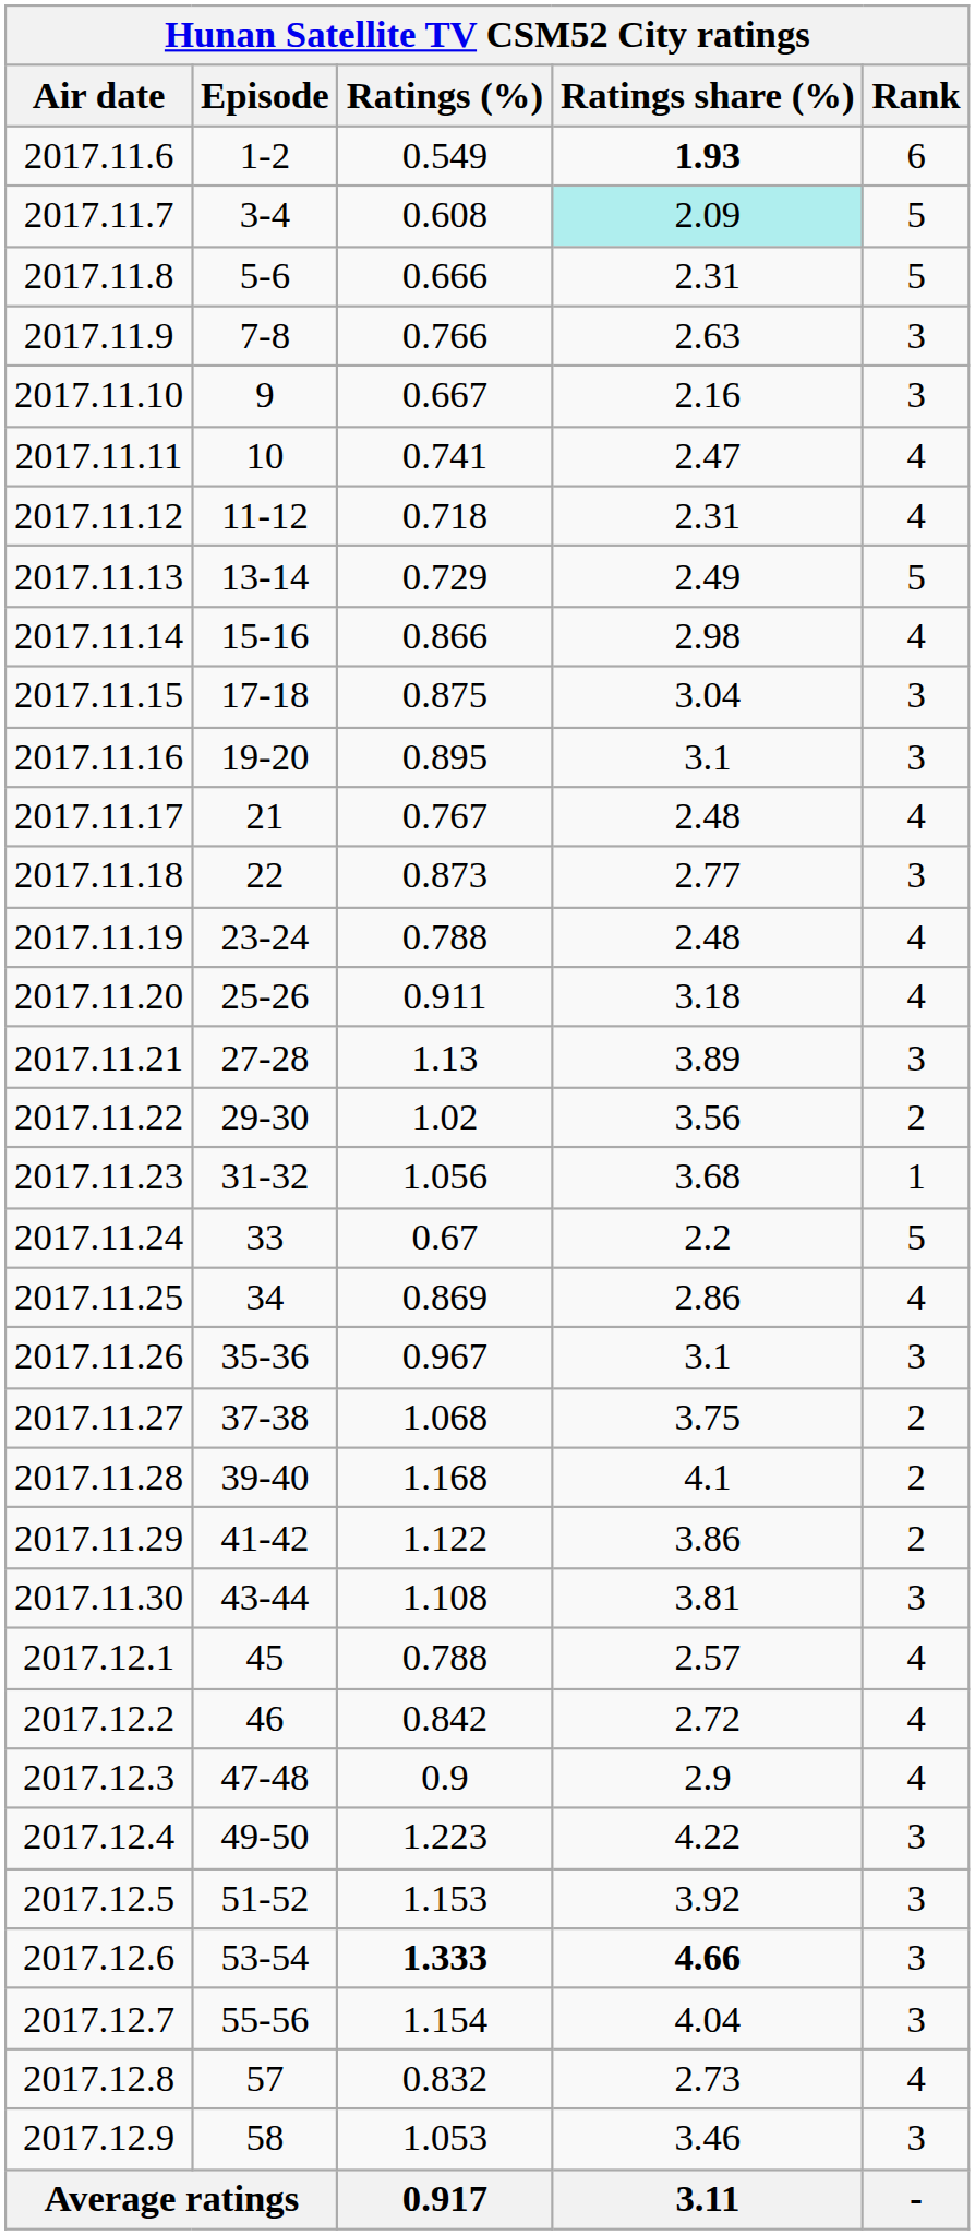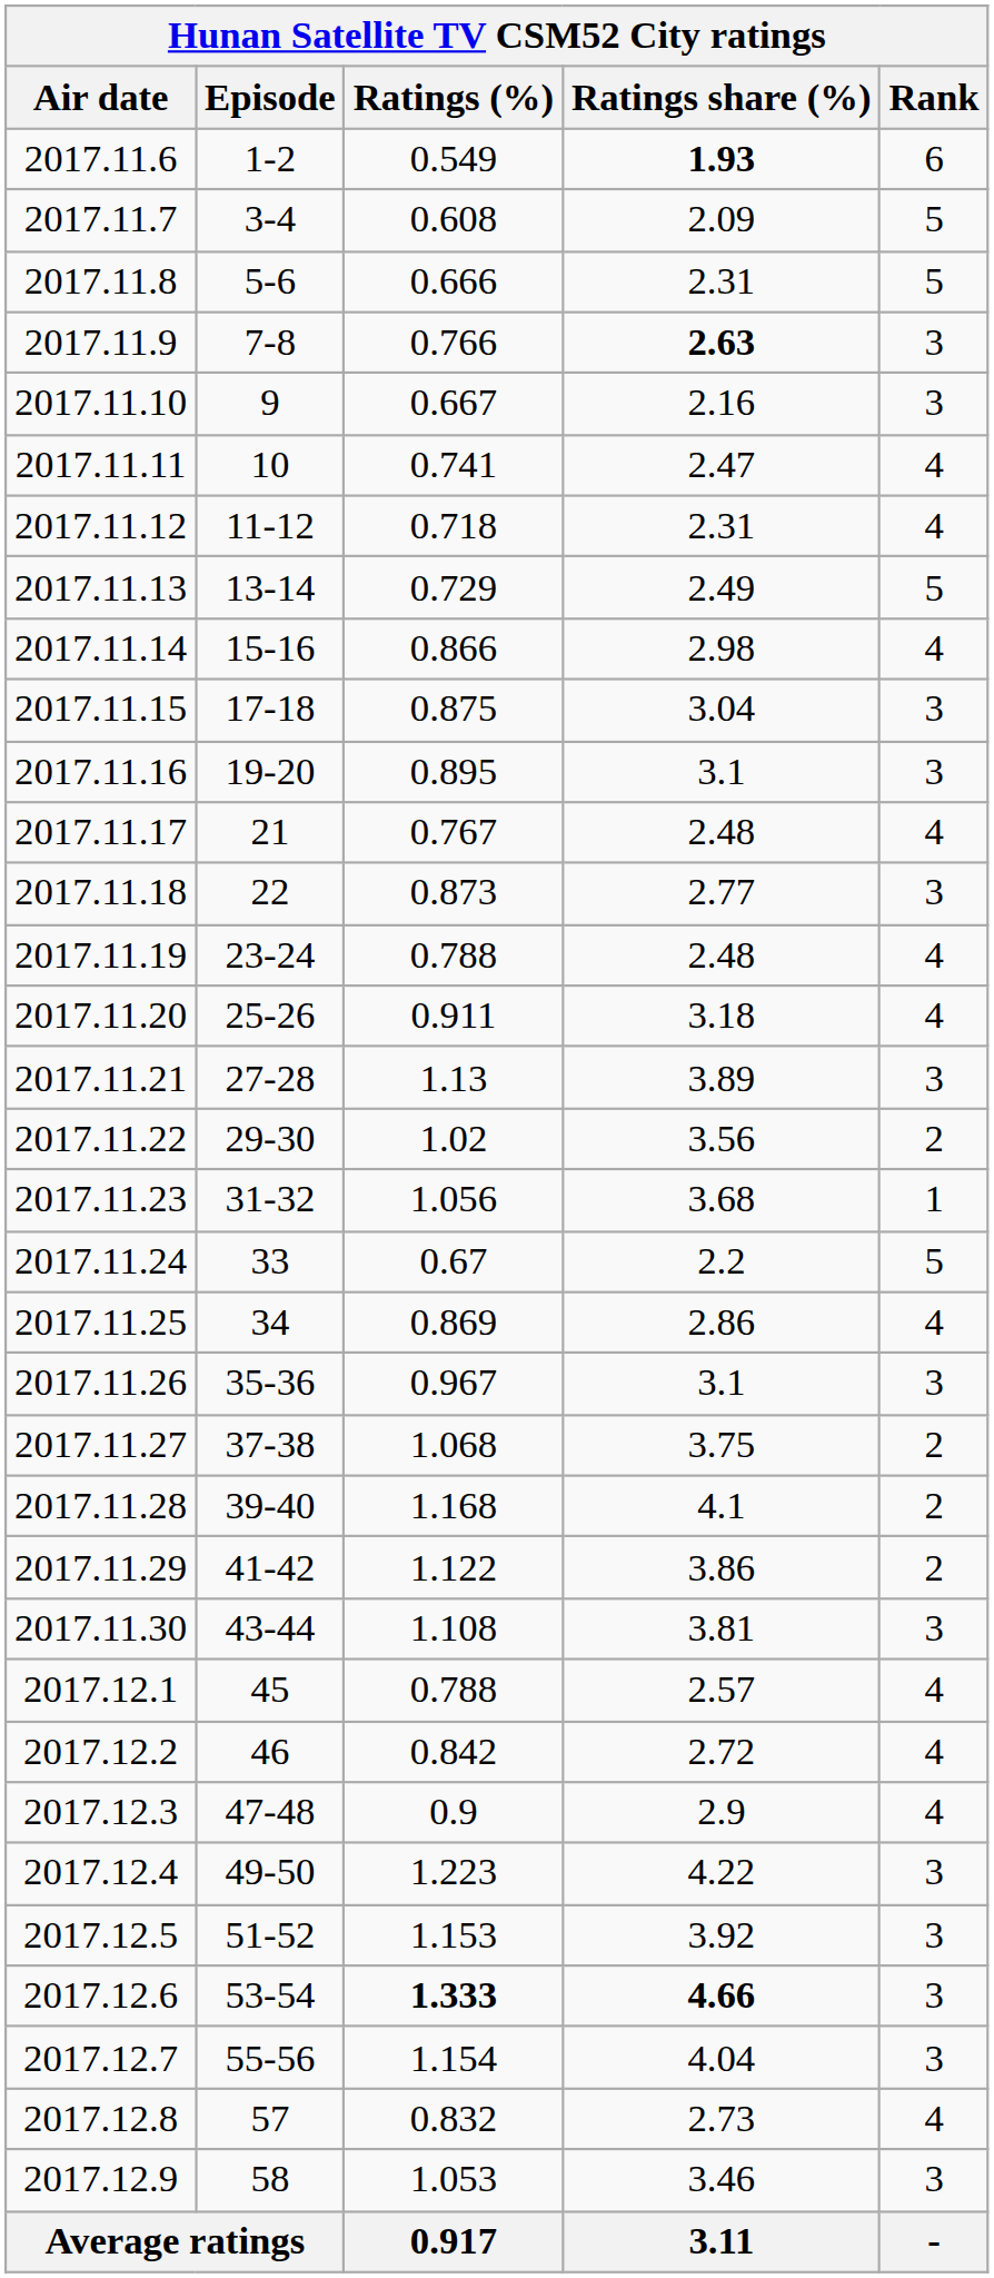2017.11.7 | Ratings share (%): paleturquoise background -> no background
2017.11.9 | Ratings share (%): normal -> bold
